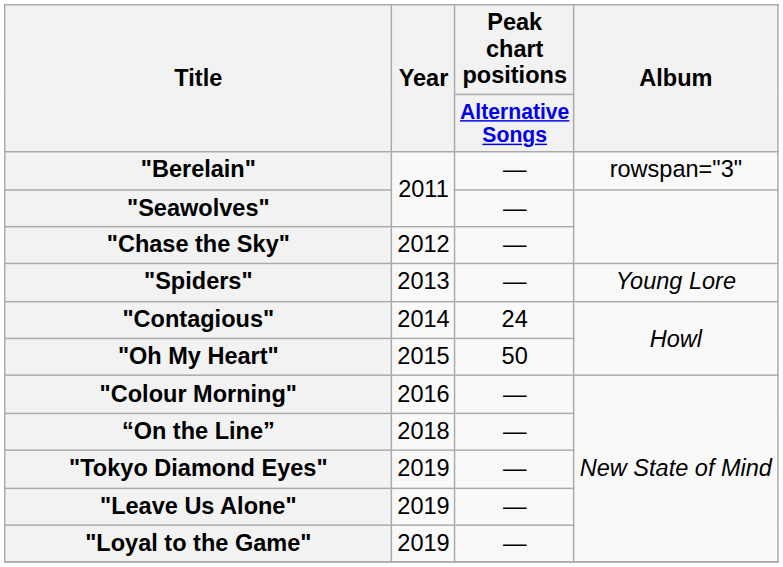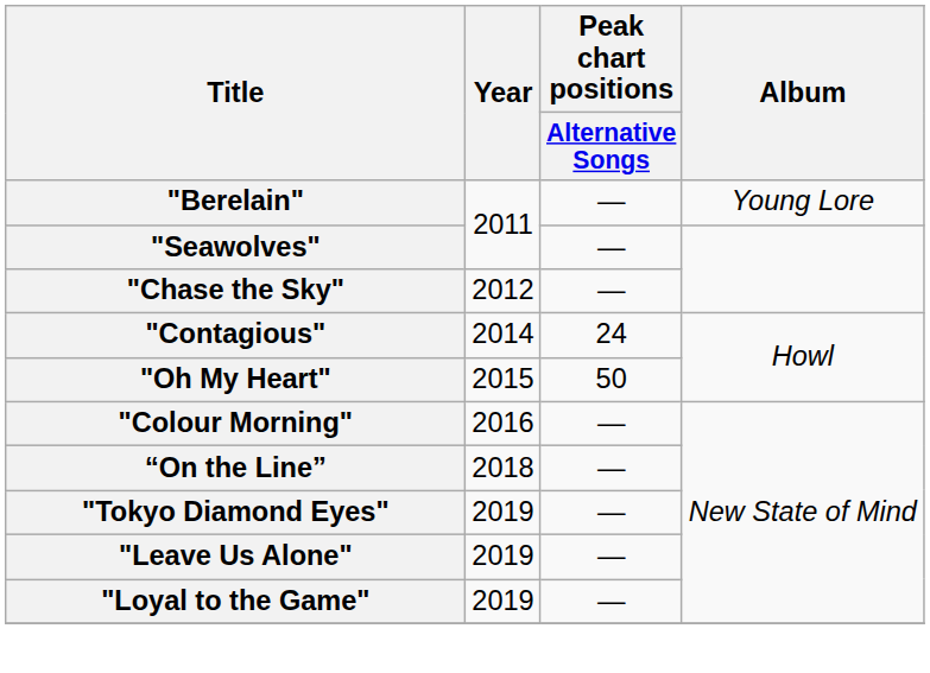"Berelain" | Album: rowspan="3" -> Young Lore
- row: "Spiders" | 2013 | — | Young Lore
